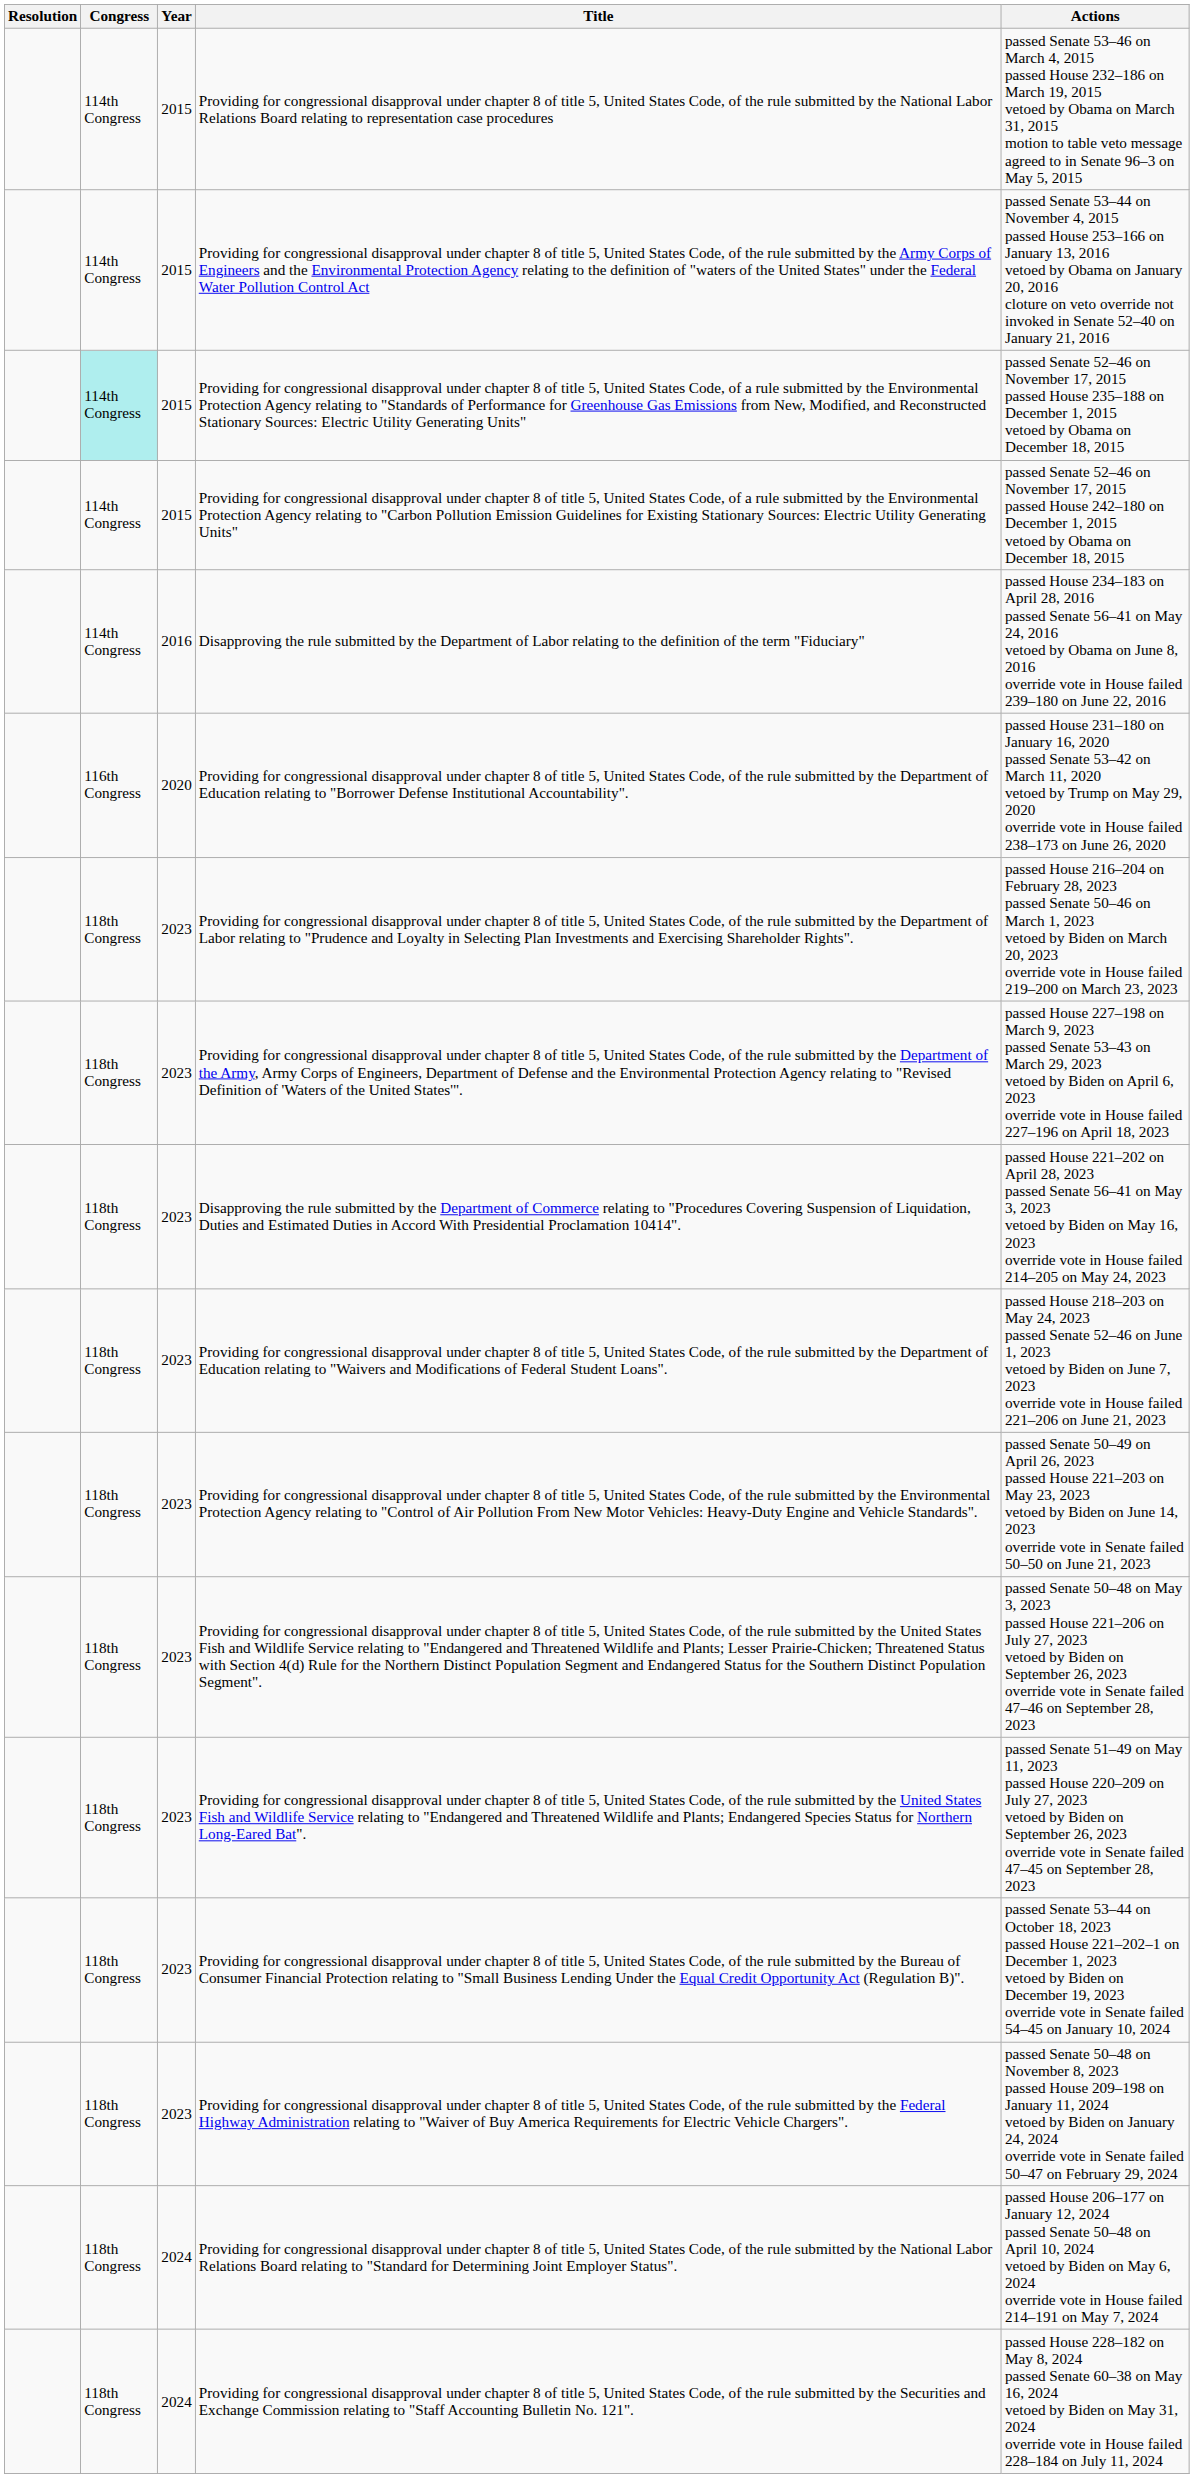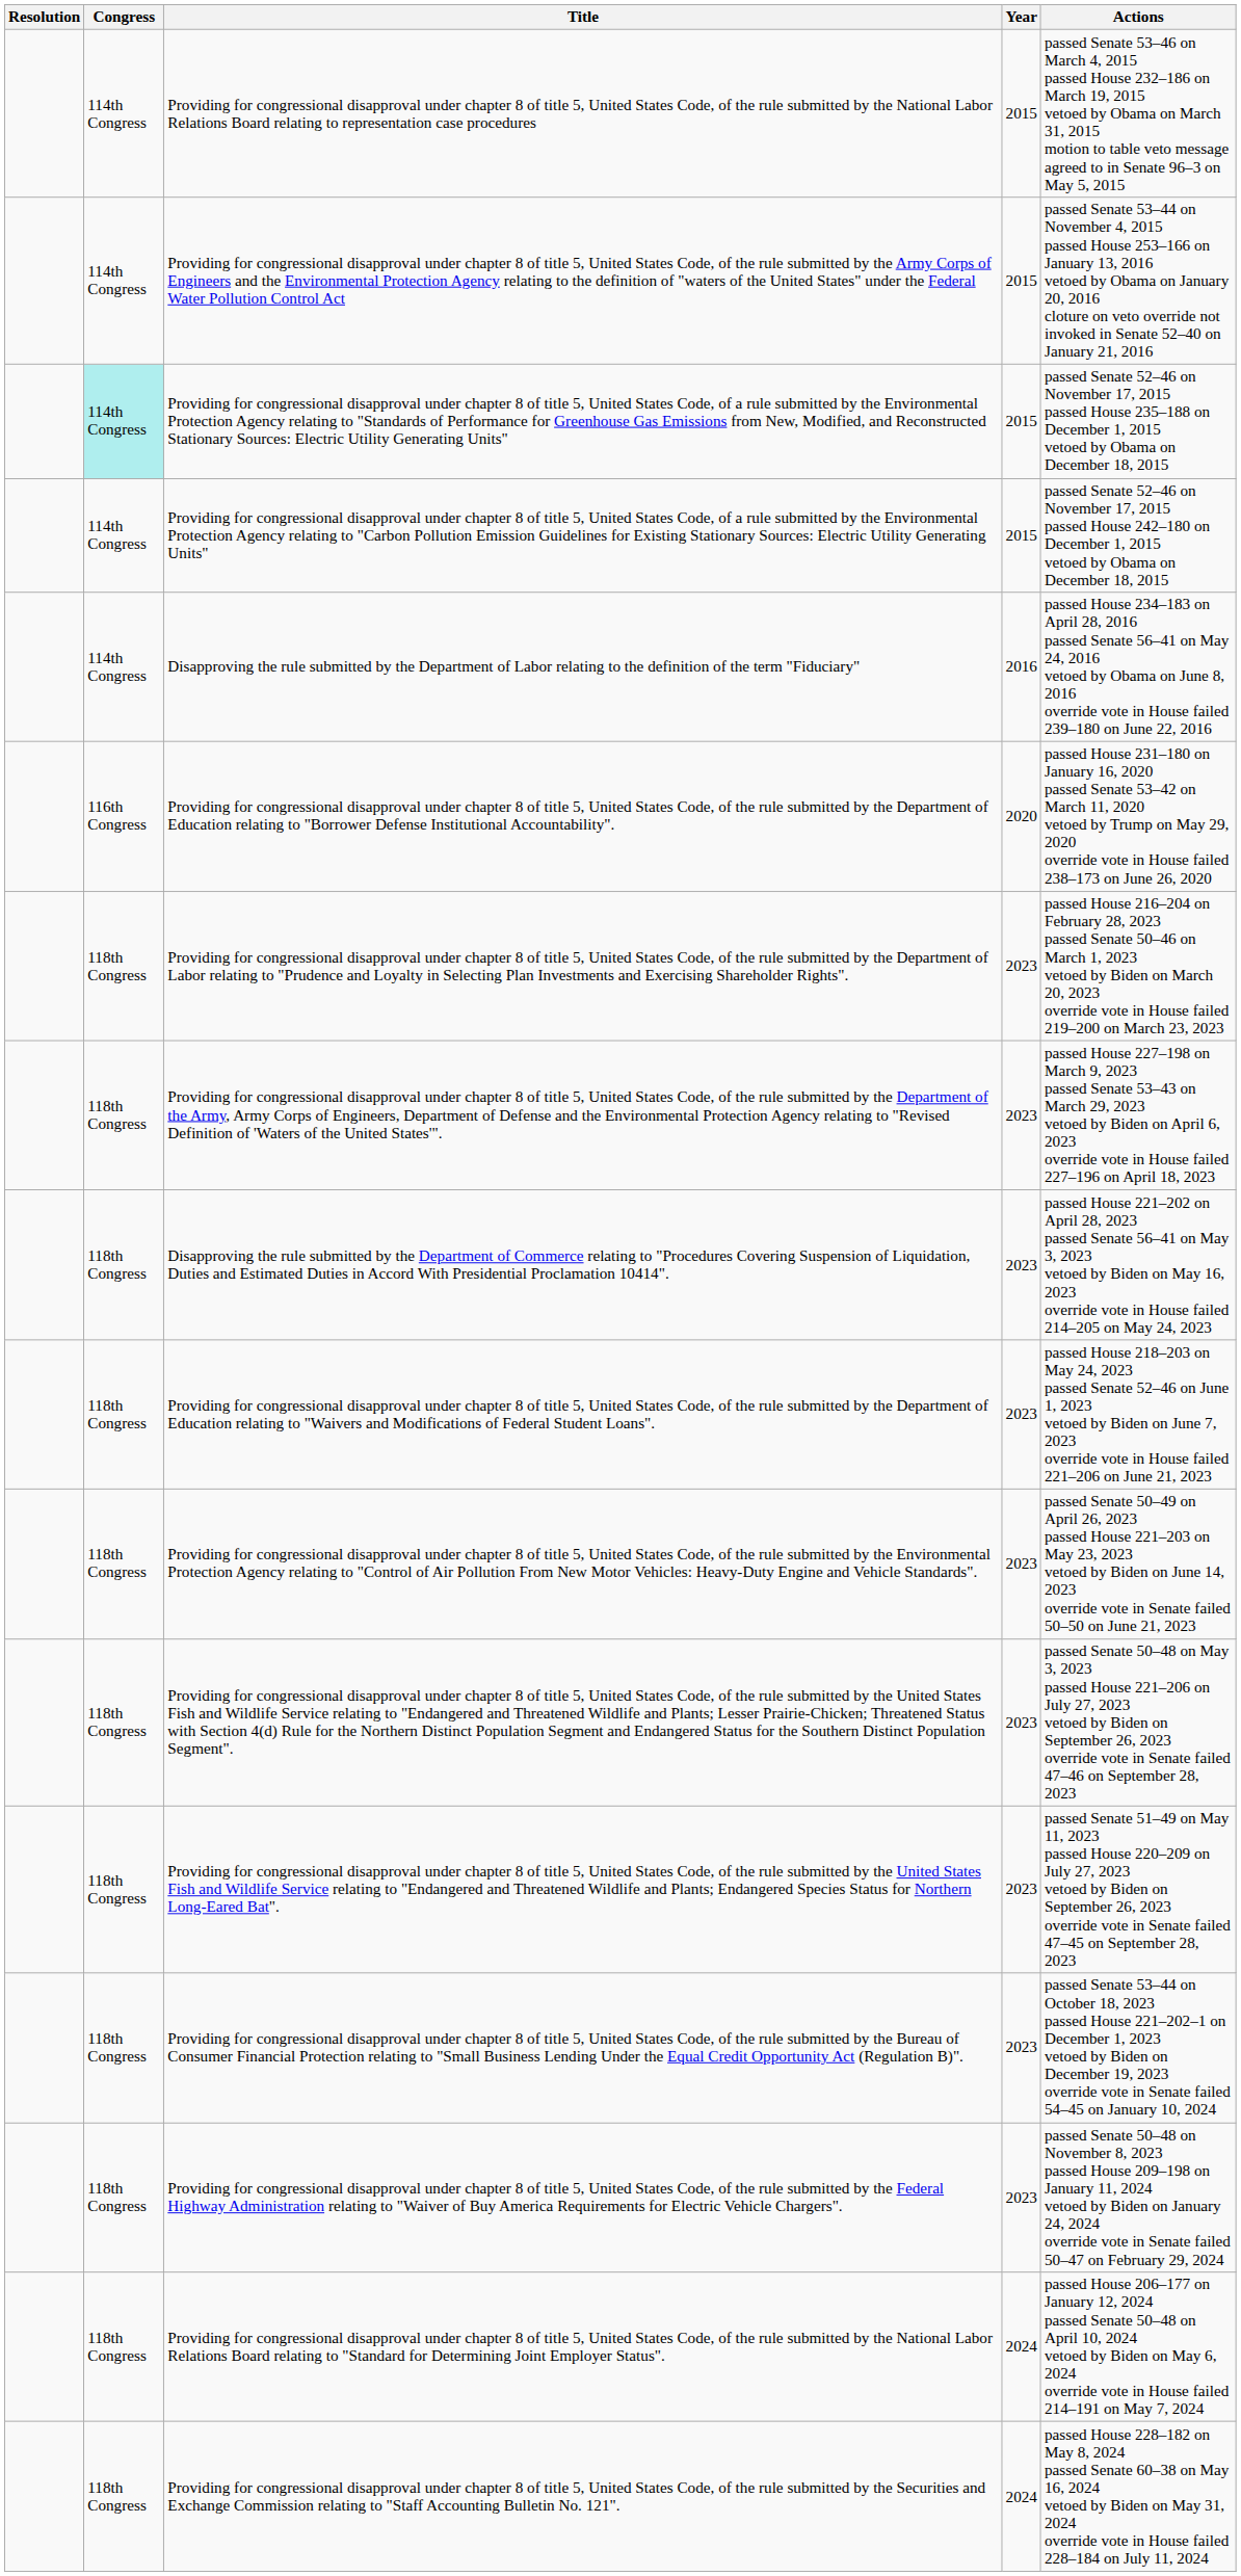columns swapped: Year <-> Title
